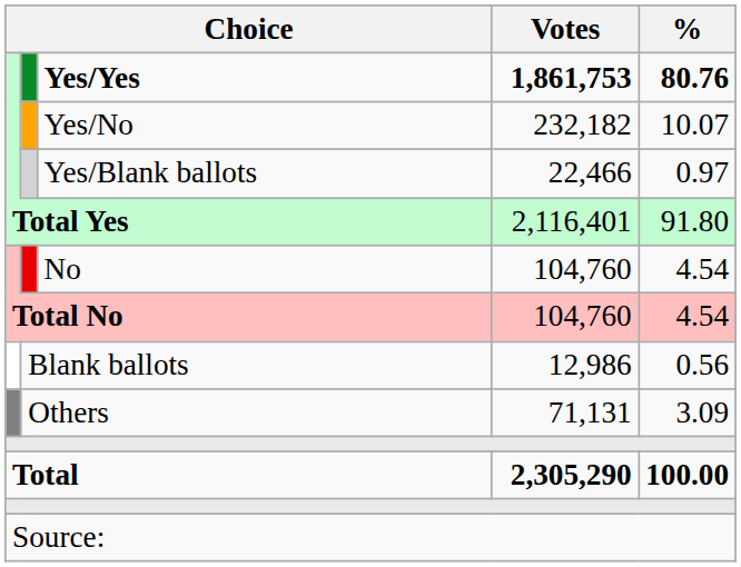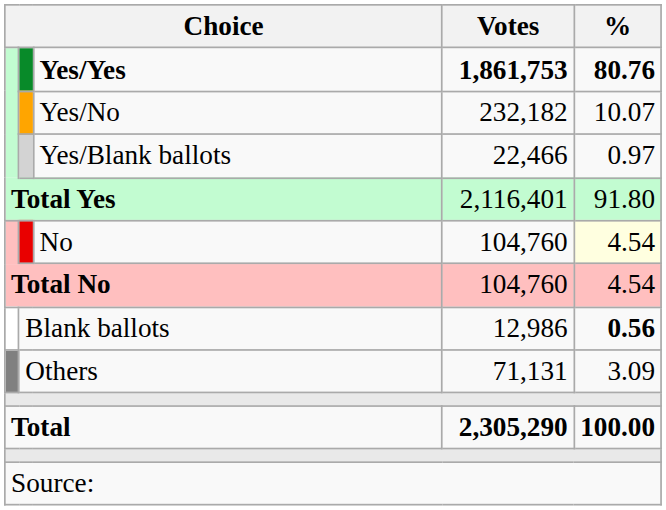No | %: no background -> lightyellow background
Blank ballots | %: normal -> bold
